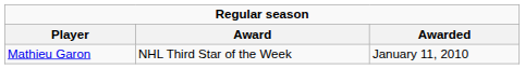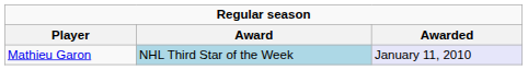Mathieu Garon | Award: no background -> lightblue background
Mathieu Garon | Awarded: no background -> lavender background
